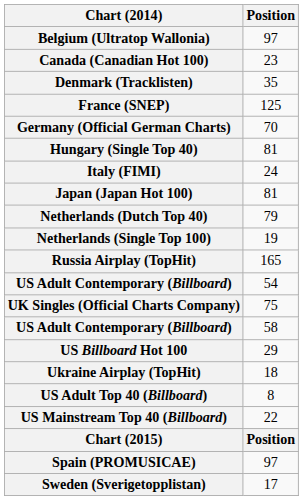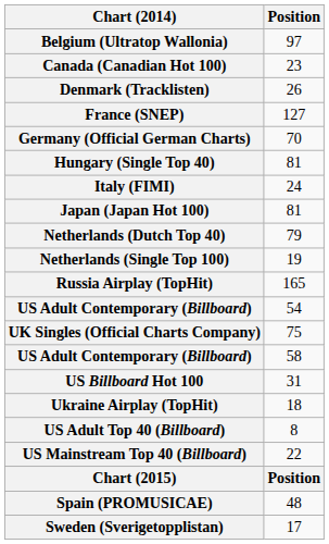row 4 | Position: 35 -> 26
row 5 | Position: 125 -> 127
row 16 | Position: 29 -> 31
row 21 | Position: 97 -> 48
